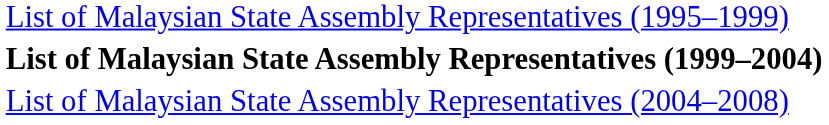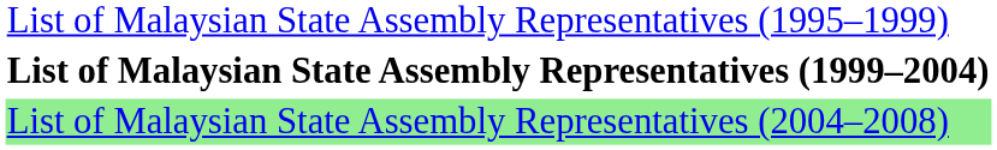row 3 | column 1: no background -> lightgreen background
